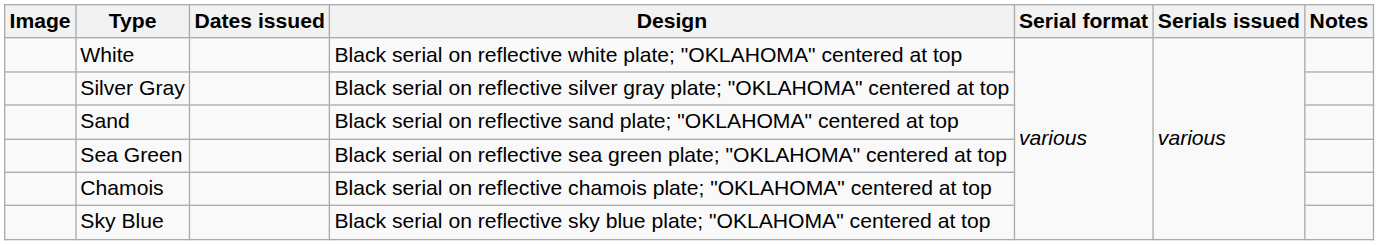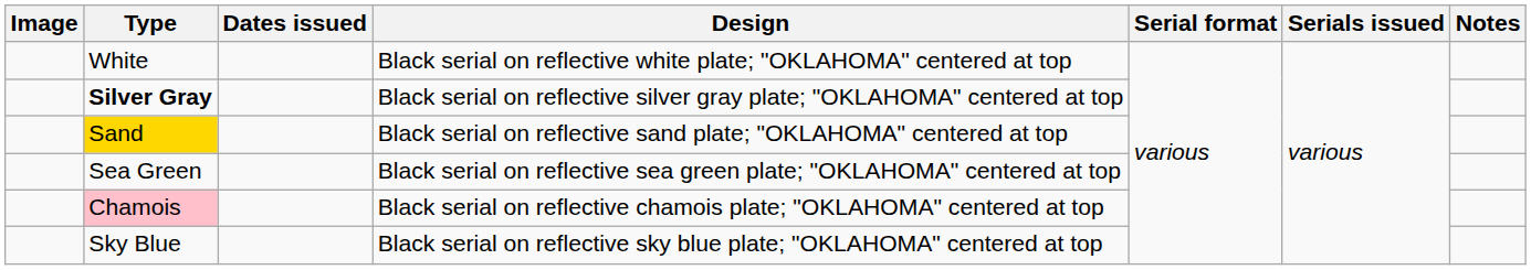Silver Gray | Type: normal -> bold
Sand | Type: no background -> gold background
Chamois | Type: no background -> pink background
